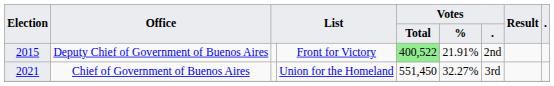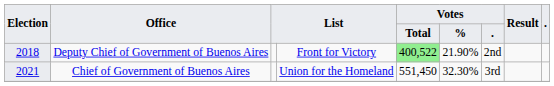Deputy Chief of Government of Buenos Aires | Election: 2015 -> 2018
Deputy Chief of Government of Buenos Aires | Votes / %: 21.91% -> 21.90%
Chief of Government of Buenos Aires | Votes / %: 32.27% -> 32.30%
